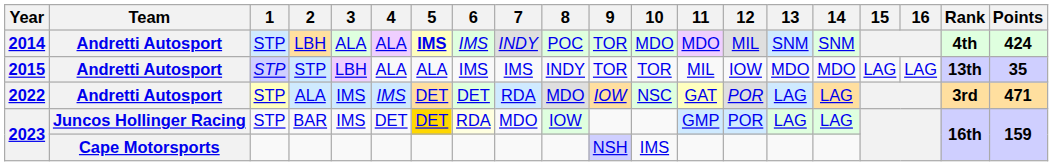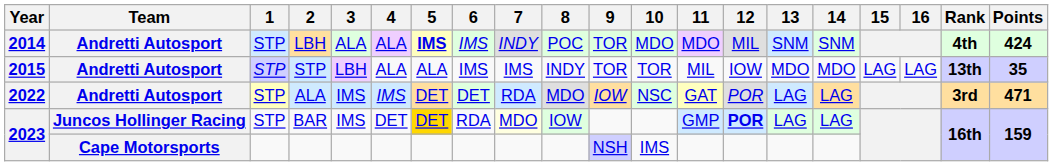BAR | 6: lightyellow background -> no background
BAR | 7: no background -> lightyellow background
BAR | 12: normal -> bold
